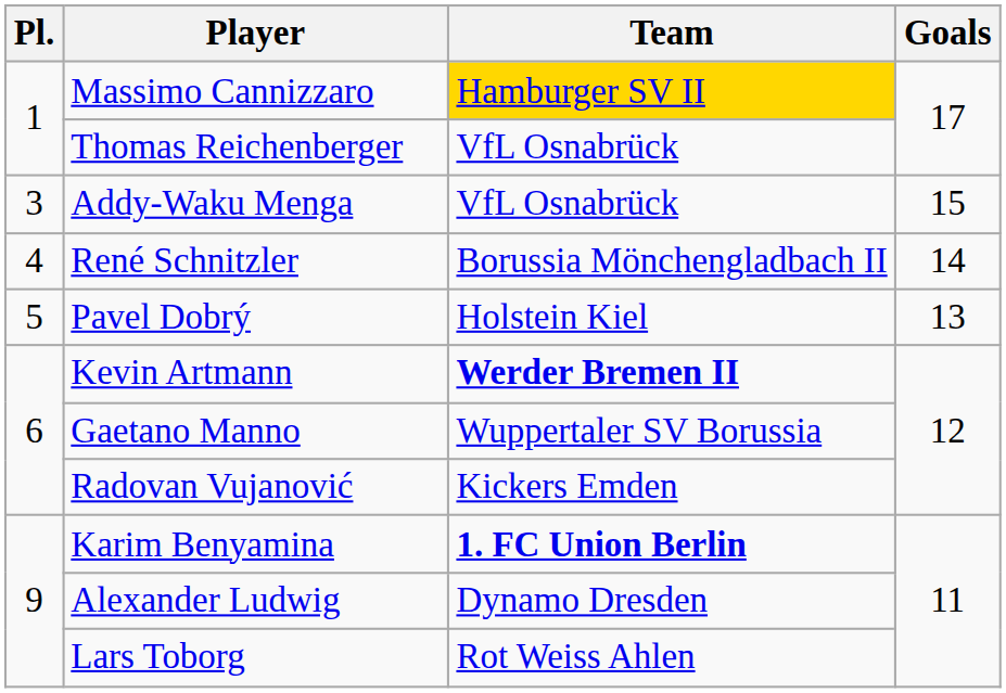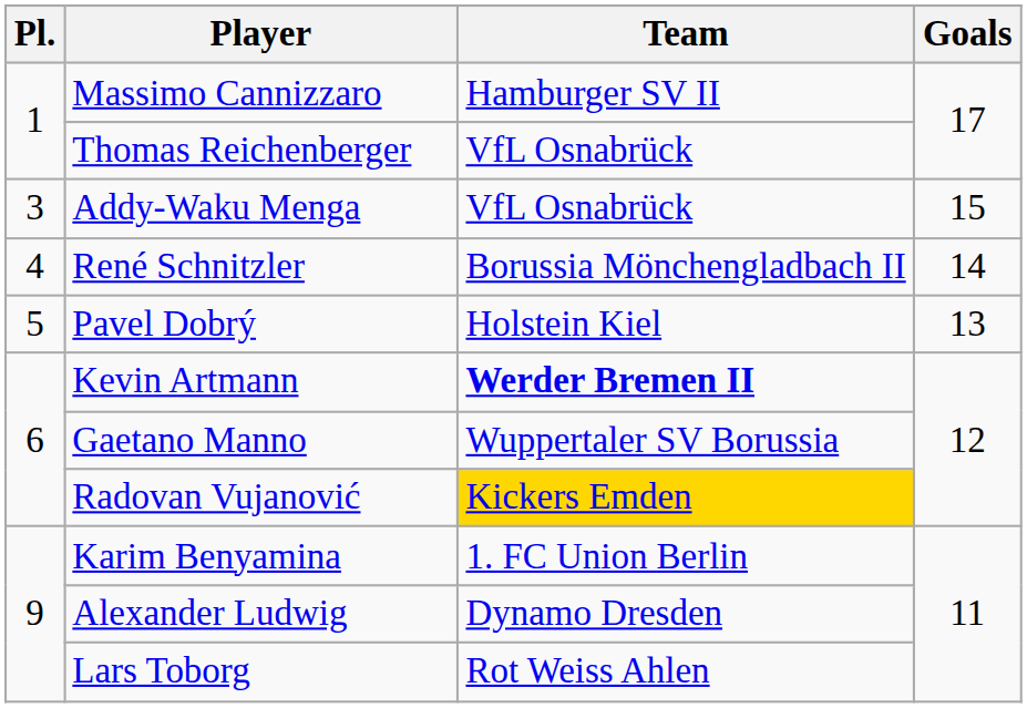Massimo Cannizzaro | Team: gold background -> no background
Radovan Vujanović | Team: no background -> gold background
Karim Benyamina | Team: bold -> normal
